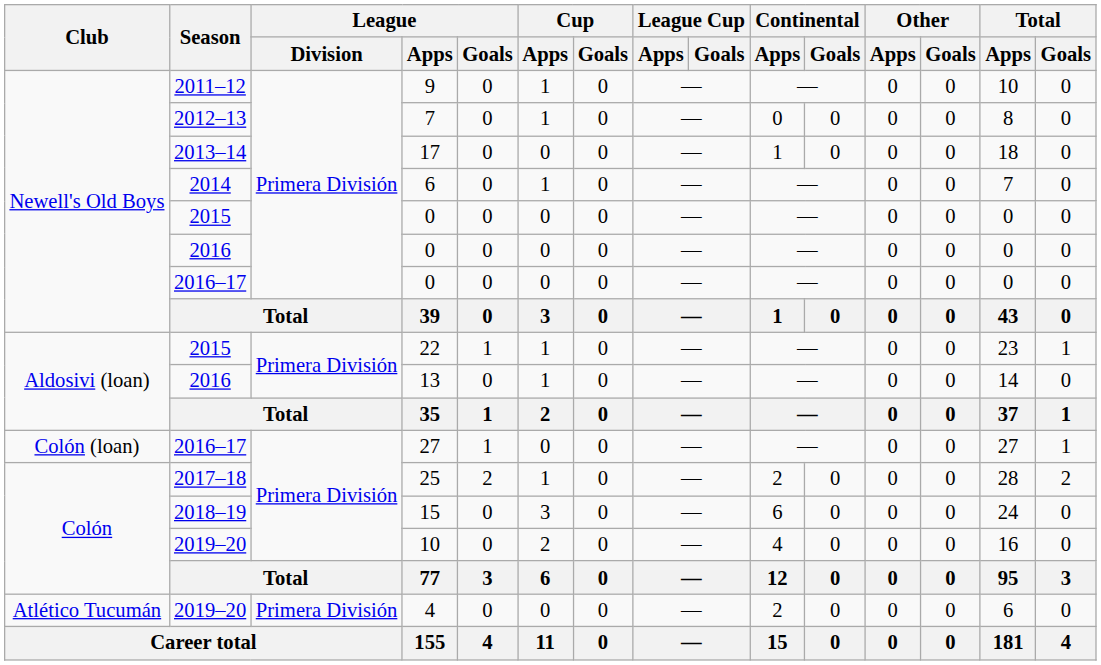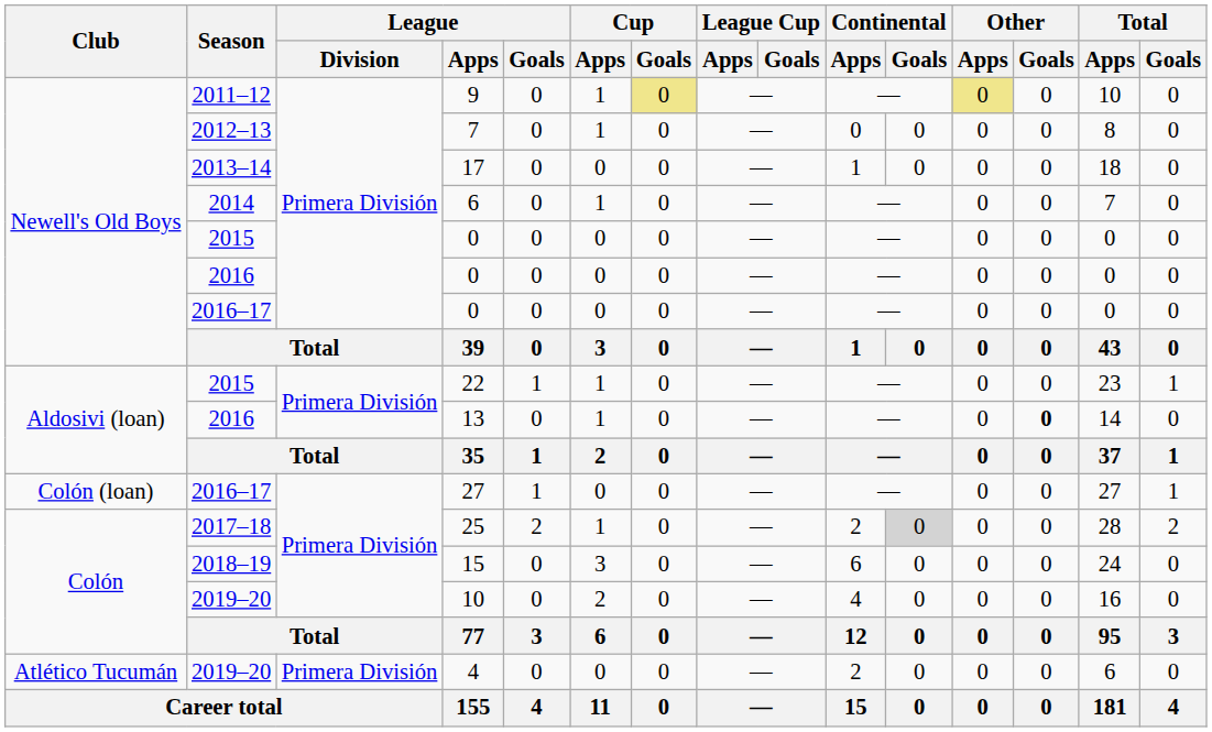9 | Cup / Goals: no background -> khaki background
9 | Other / Apps: no background -> khaki background
13 | Other / Goals: normal -> bold
25 | Continental / Goals: no background -> lightgrey background
